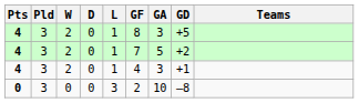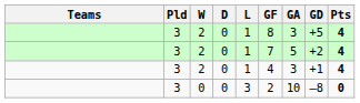columns swapped: Teams <-> Pts
